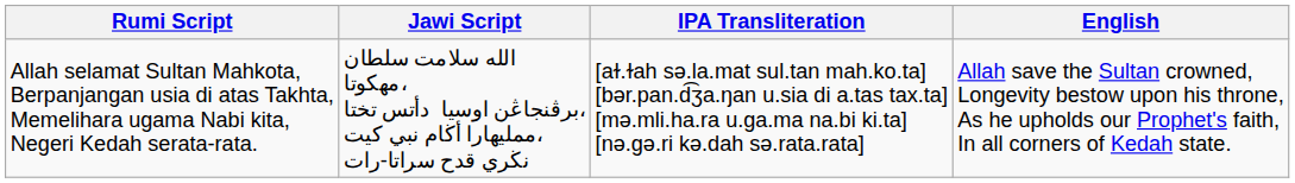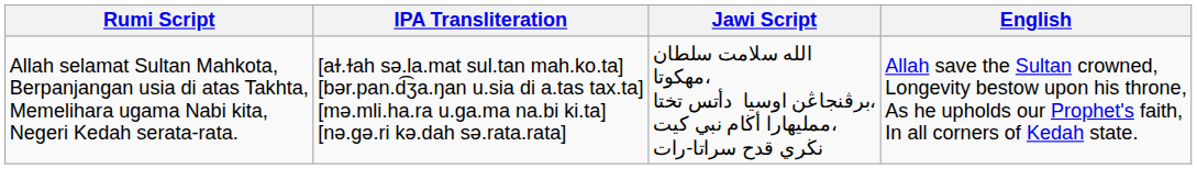columns swapped: Jawi Script <-> IPA Transliteration
